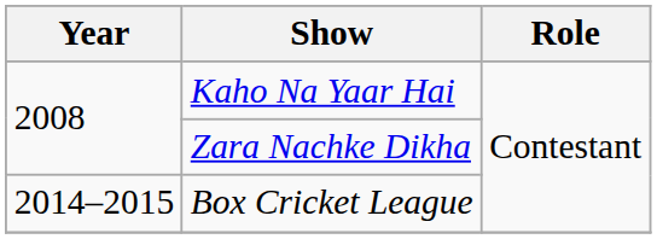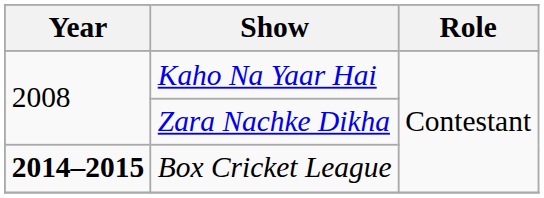Box Cricket League | Year: normal -> bold
